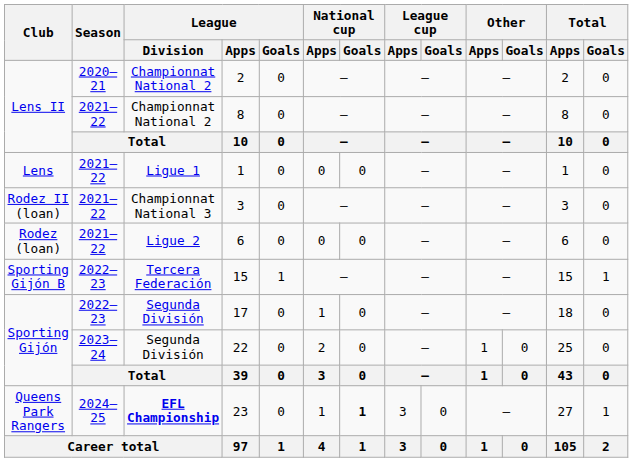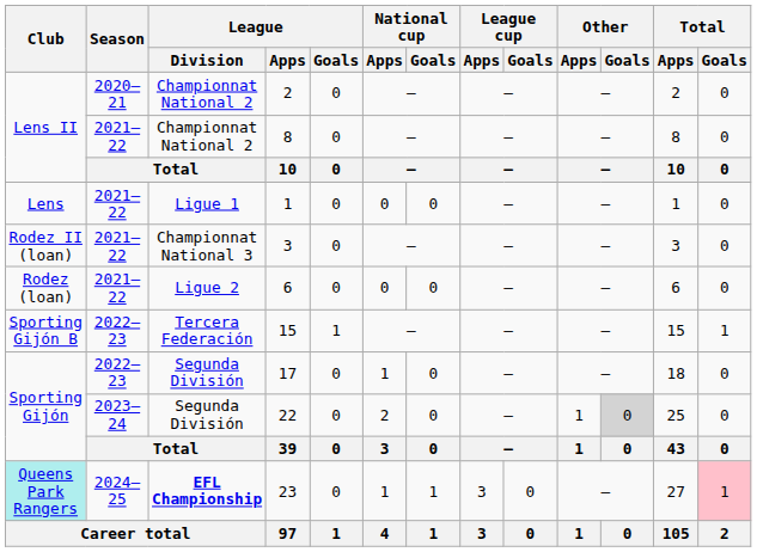22 | Other / Goals: no background -> lightgrey background
23 | Club: no background -> paleturquoise background
23 | National cup / Goals: bold -> normal
23 | Total / Goals: no background -> pink background
